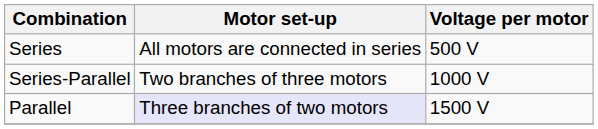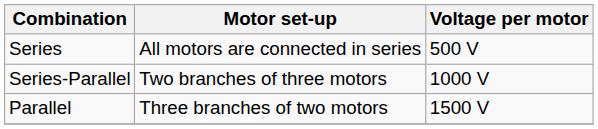Parallel | Motor set-up: lavender background -> no background
